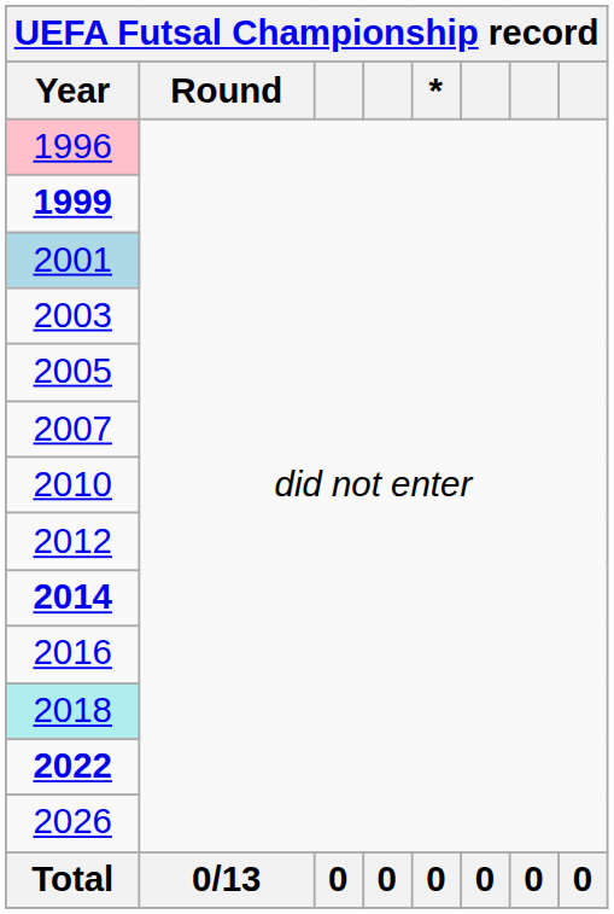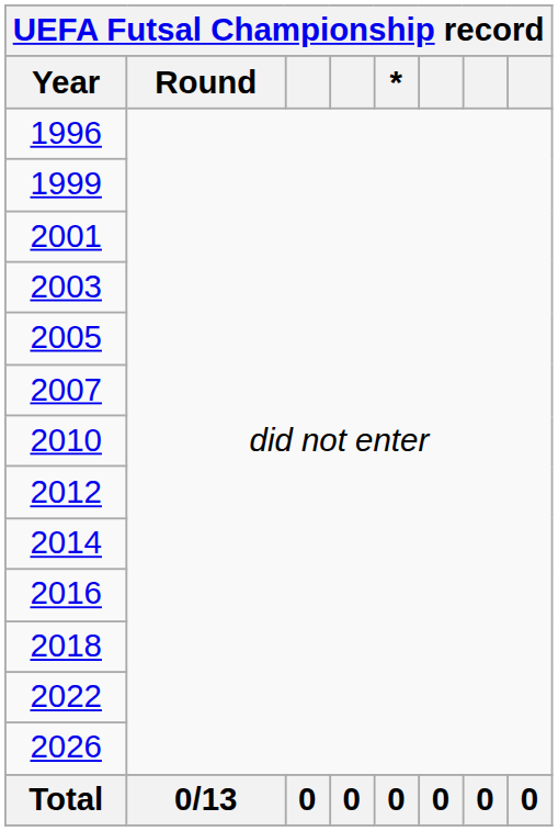1996 | Year: pink background -> no background
1999 | Year: bold -> normal
2001 | Year: lightblue background -> no background
2014 | Year: bold -> normal
2018 | Year: paleturquoise background -> no background
2022 | Year: bold -> normal
